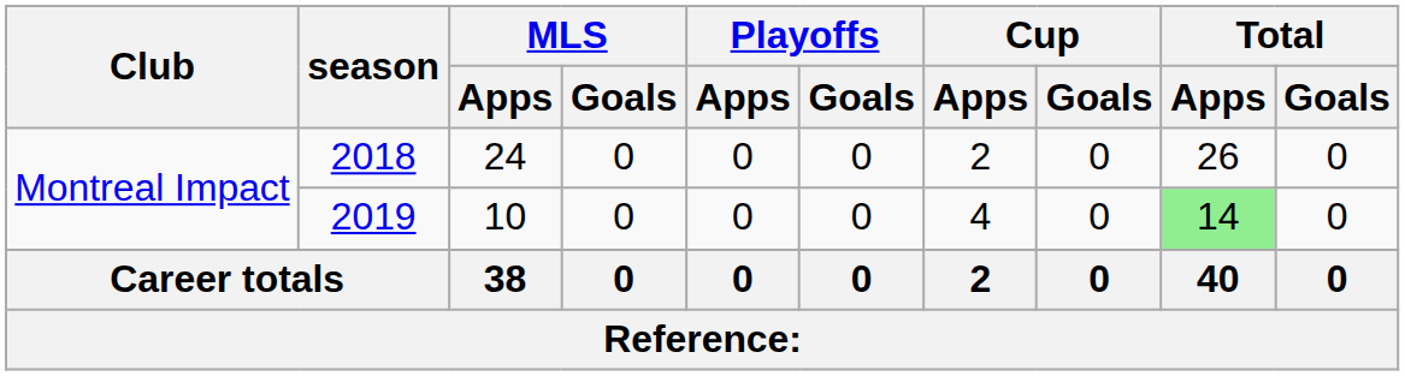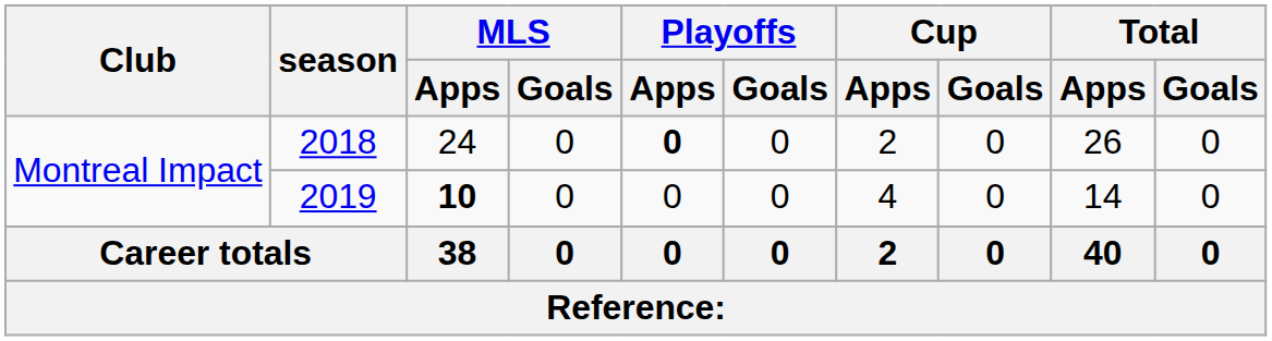2018 | Playoffs / Apps: normal -> bold
2019 | MLS / Apps: normal -> bold
2019 | Total / Apps: lightgreen background -> no background
